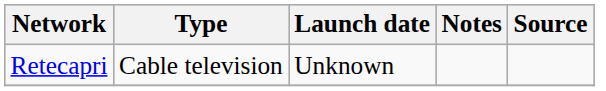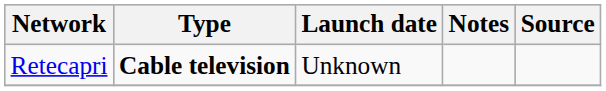Retecapri | Type: normal -> bold
